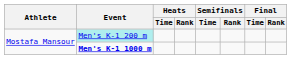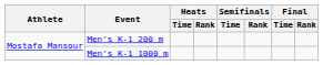Men's K-1 200 m | Event: paleturquoise background -> no background
Men's K-1 1000 m | Event: bold -> normal
